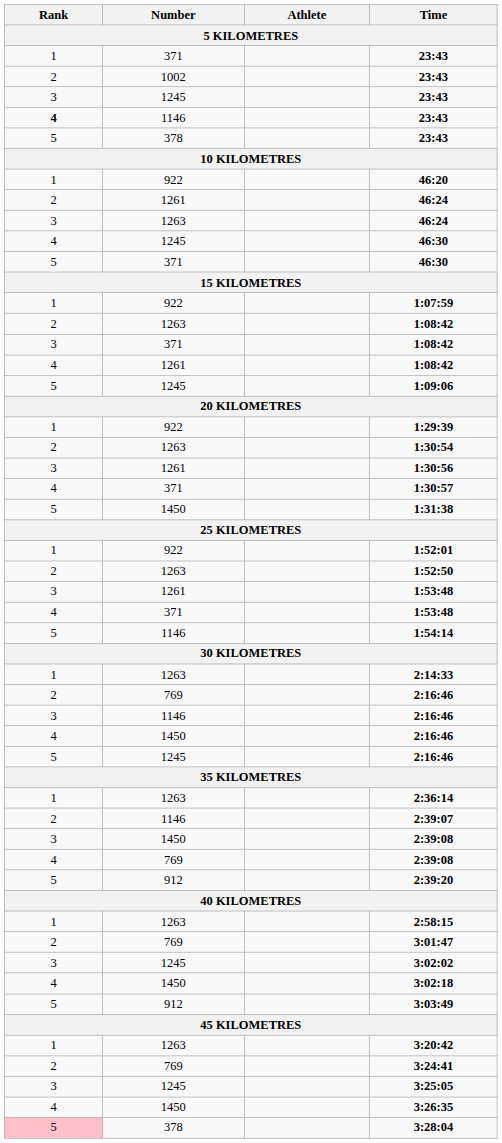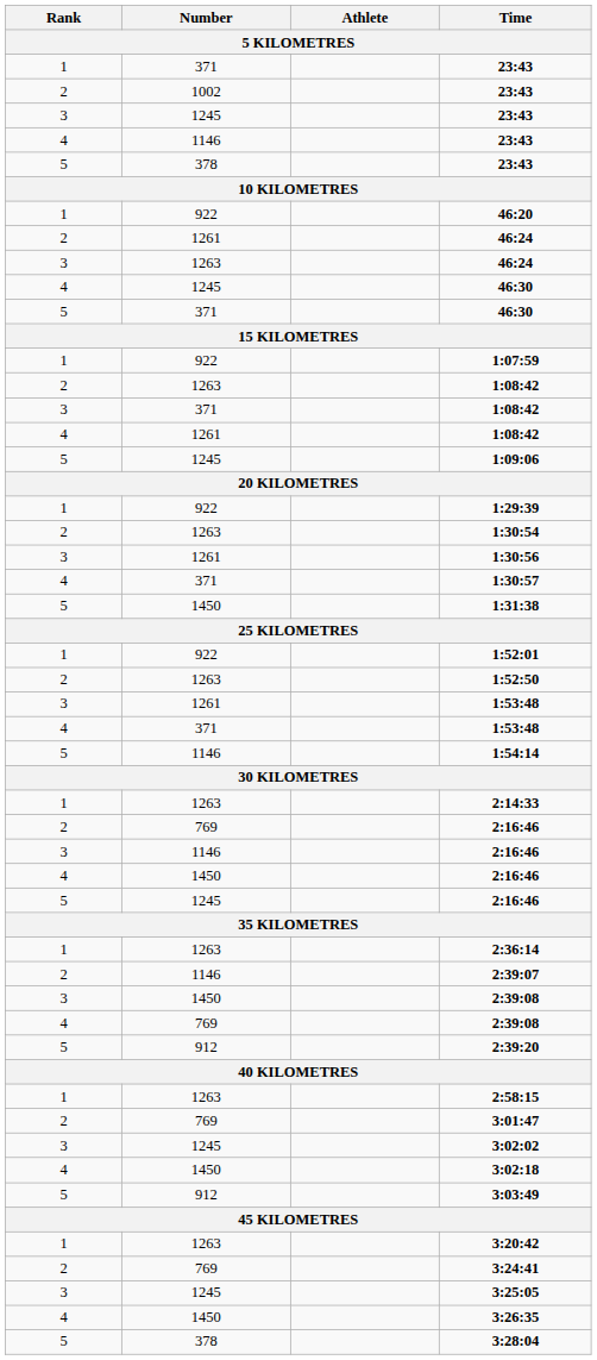1146 / 23:43 | Rank: bold -> normal
3:28:04 | Rank: pink background -> no background
